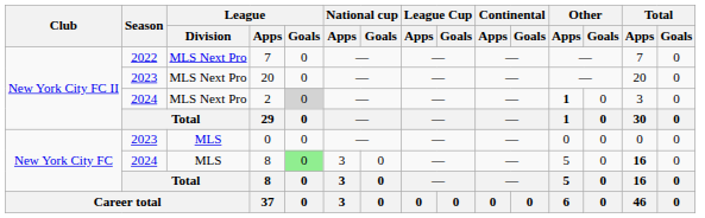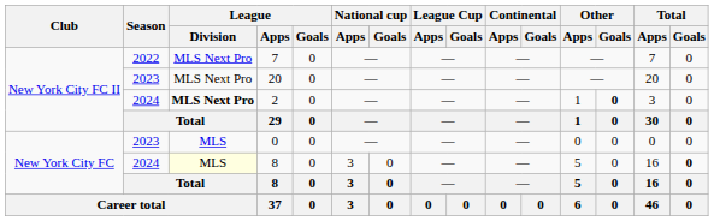2 | League / Division: normal -> bold
2 | League / Goals: lightgrey background -> no background
2 | Other / Apps: bold -> normal
2 | Other / Goals: normal -> bold
2024 / 8 | League / Division: no background -> lightyellow background
2024 / 8 | League / Goals: lightgreen background -> no background
2024 / 8 | Total / Apps: bold -> normal
2024 / 8 | Total / Goals: normal -> bold
